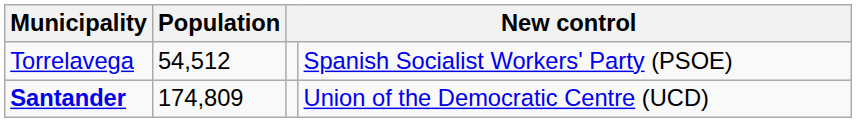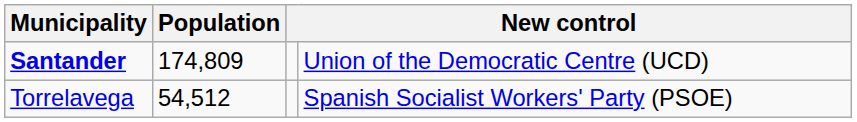rows swapped: Santander <-> Torrelavega
